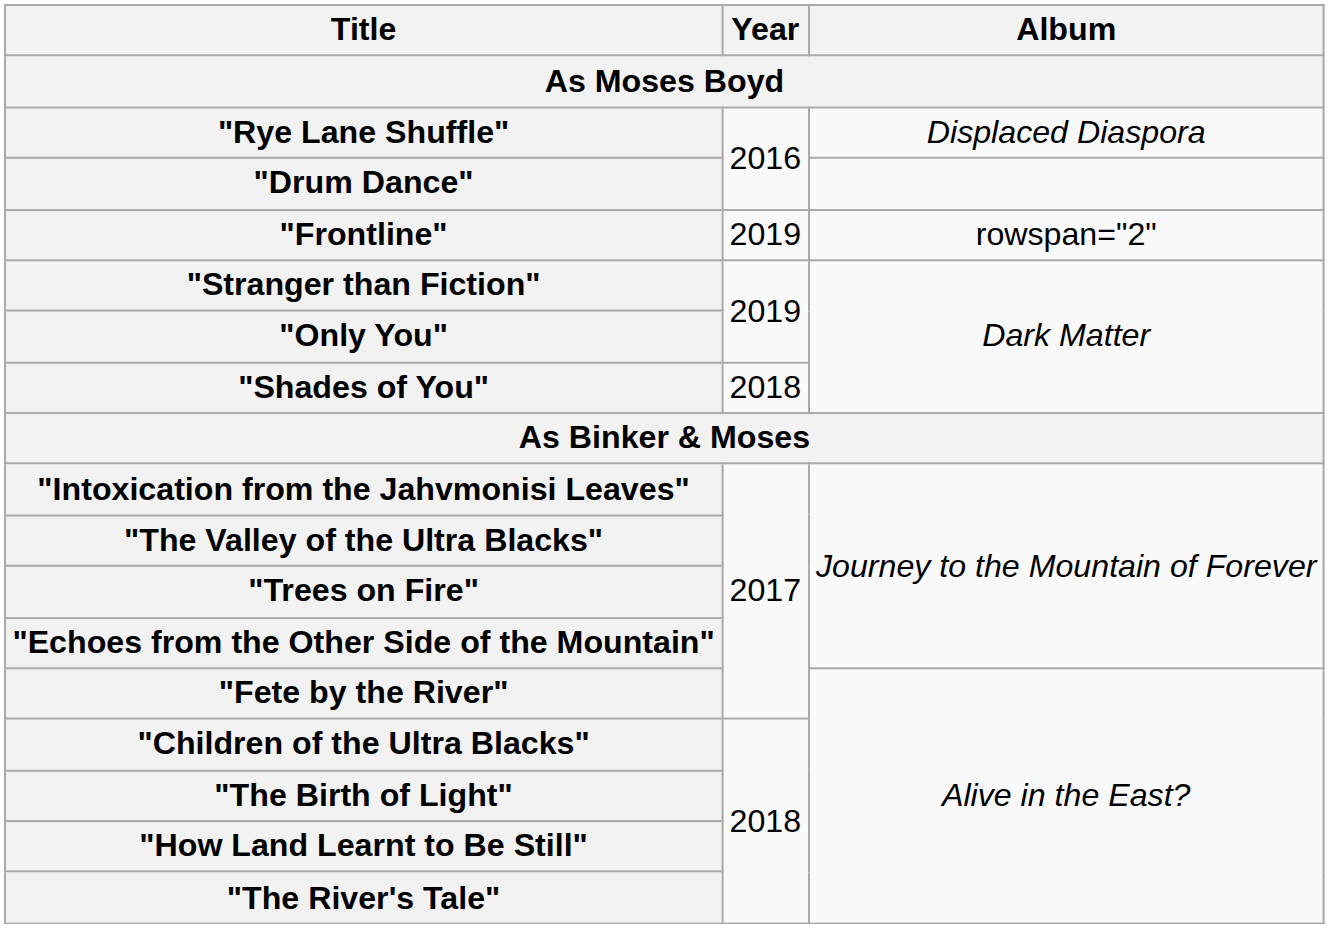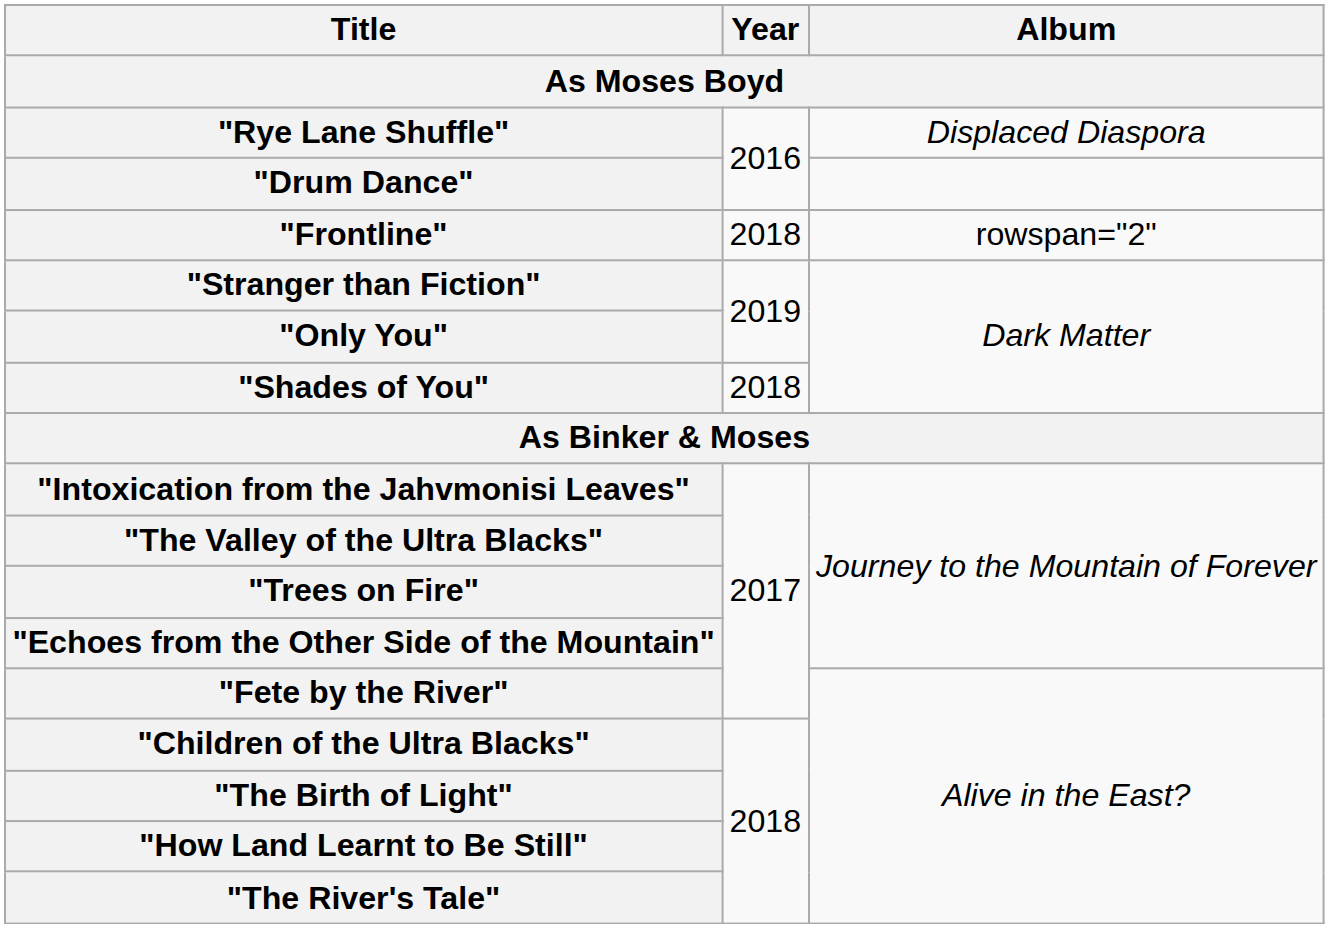"Frontline" | Year: 2019 -> 2018
